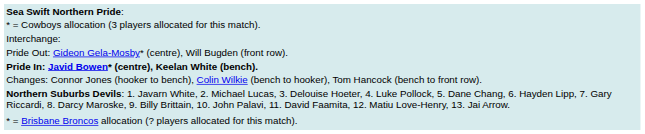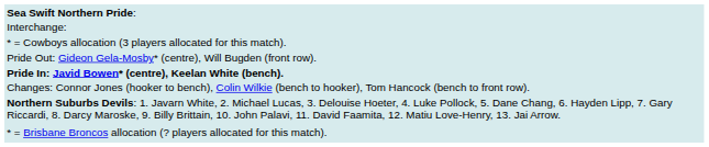row 2 | column 1: * = Cowboys allocation (3 players allocated for this match). -> Interchange:
row 3 | column 1: Interchange: -> * = Cowboys allocation (3 players allocated for this match).
